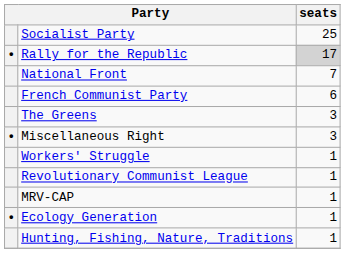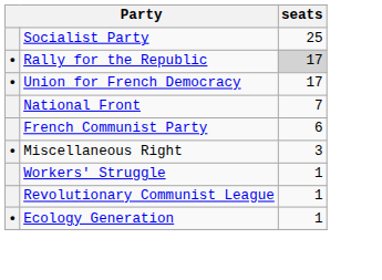+ row: • | Union for French Democracy | 17
- row: The Greens | 3
- row: MRV-CAP | 1
- row: Hunting, Fishing, Nature, Traditions | 1
